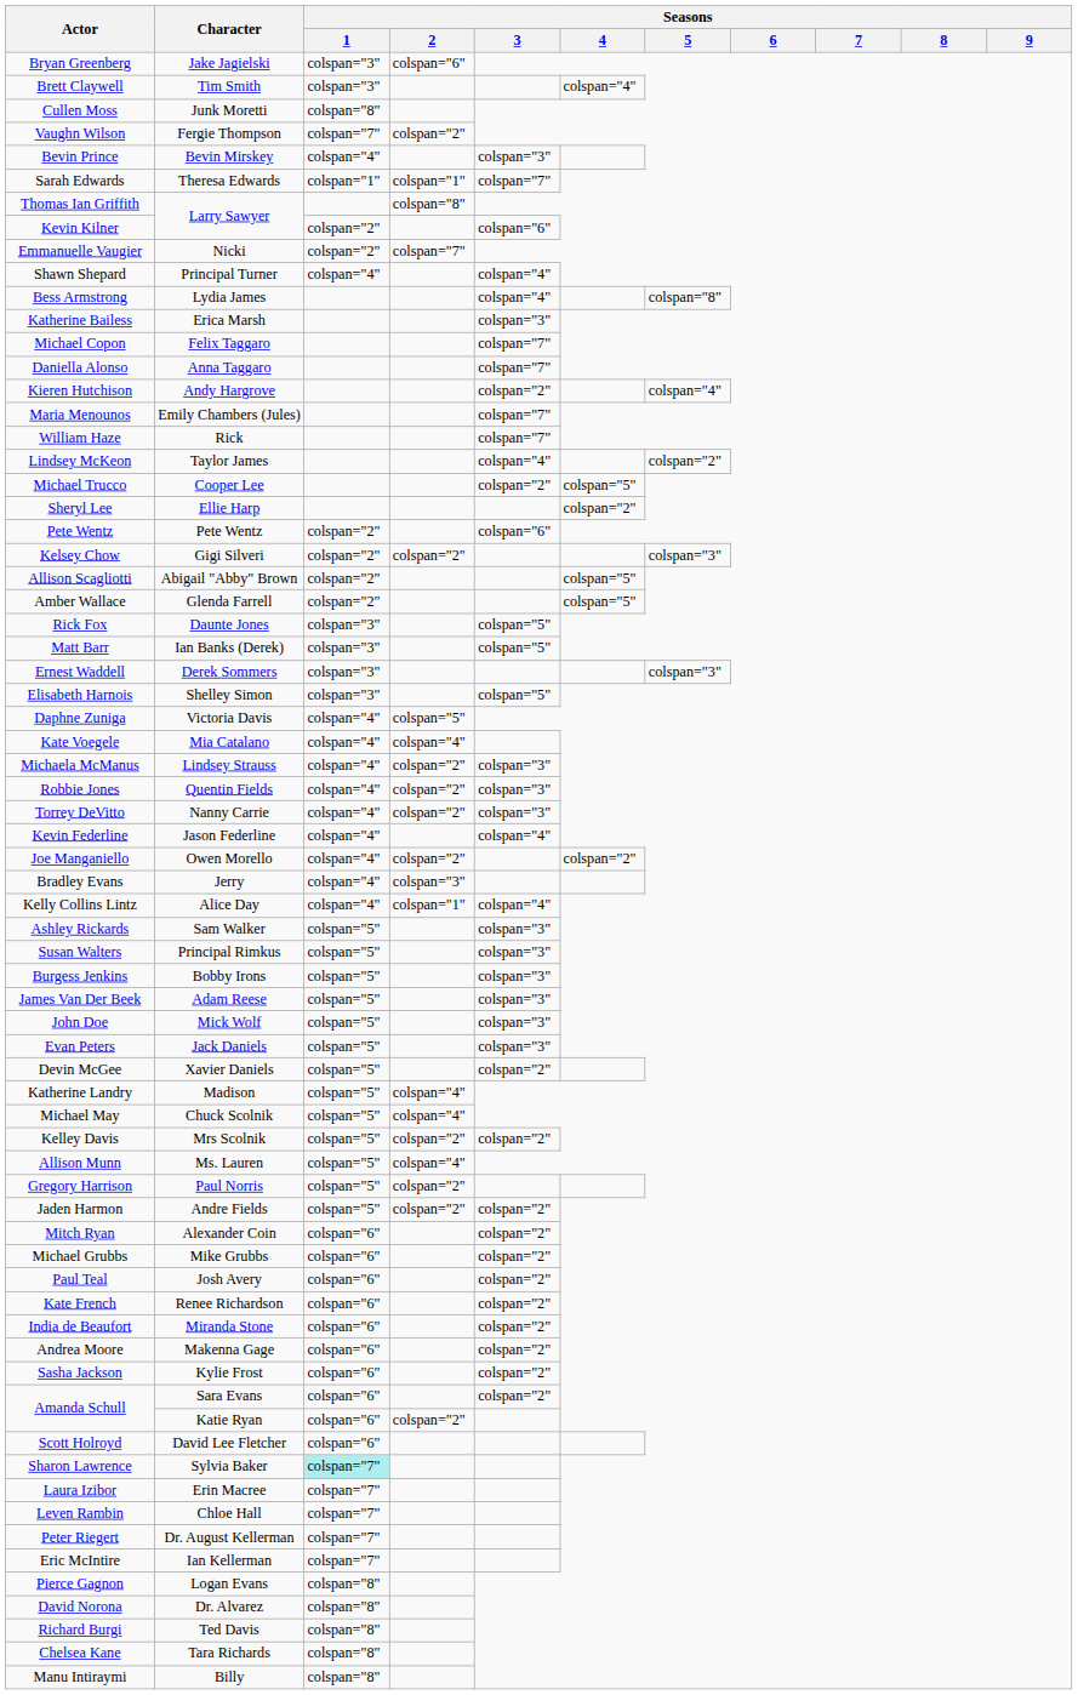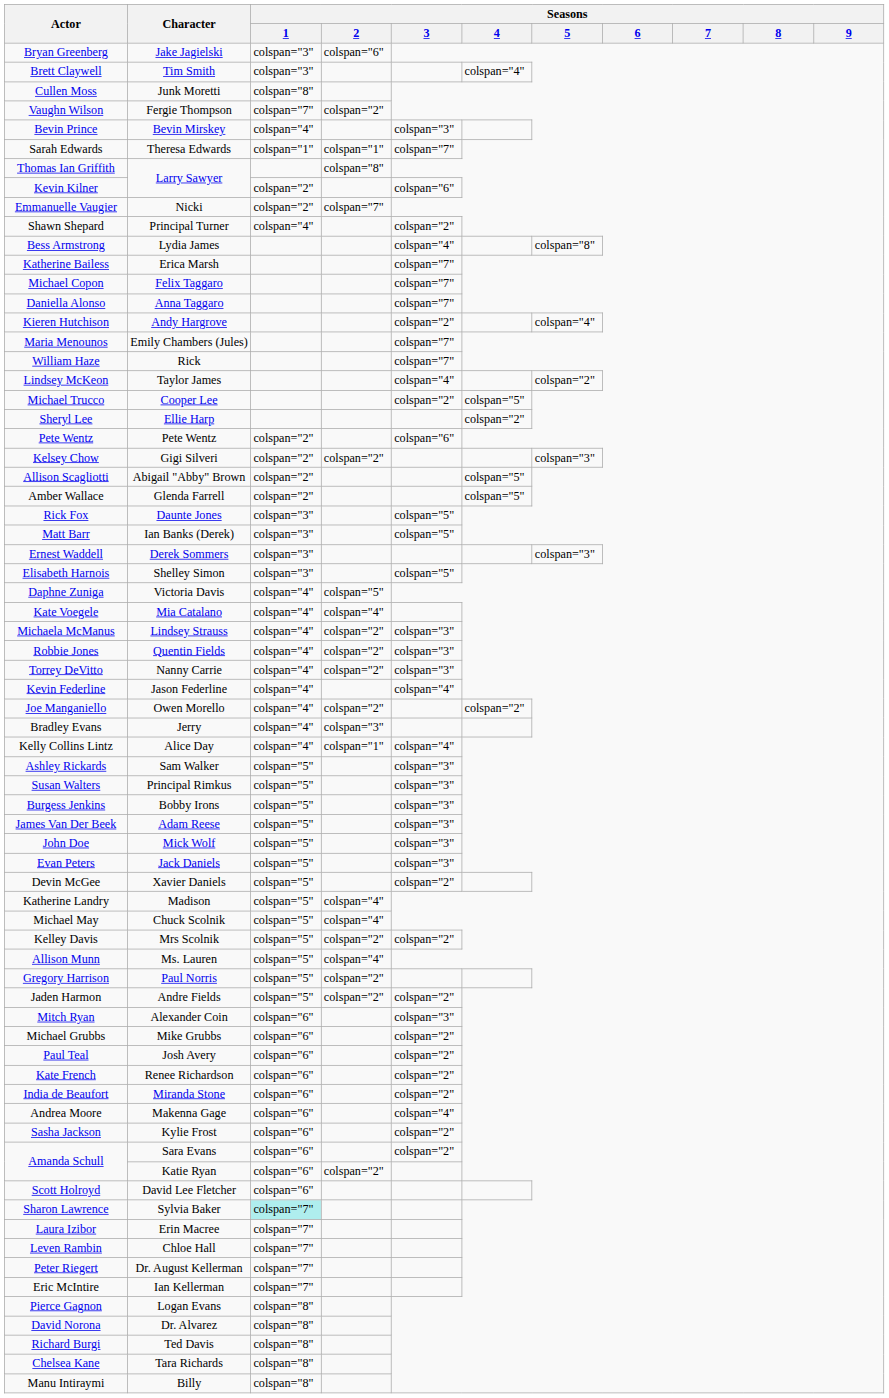Shawn Shepard | Seasons / 3: colspan="4" -> colspan="2"
Katherine Bailess | Seasons / 3: colspan="3" -> colspan="7"
Mitch Ryan | Seasons / 3: colspan="2" -> colspan="3"
Andrea Moore | Seasons / 3: colspan="2" -> colspan="4"
